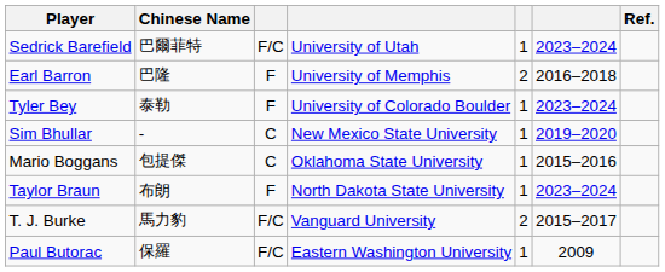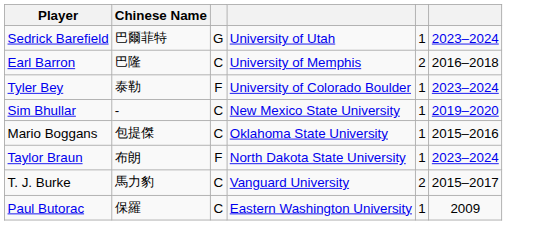- column: Ref.
Sedrick Barefield | column 3: F/C -> G
Earl Barron | column 3: F -> C
T. J. Burke | column 3: F/C -> C
Paul Butorac | column 3: F/C -> C
